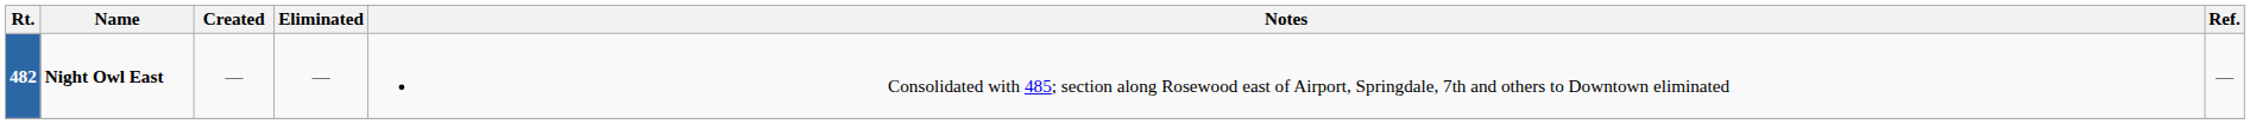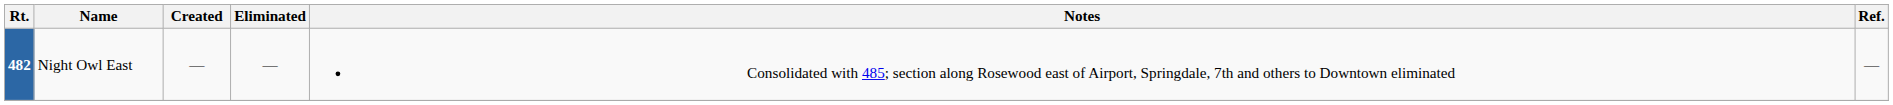482 | Name: bold -> normal
